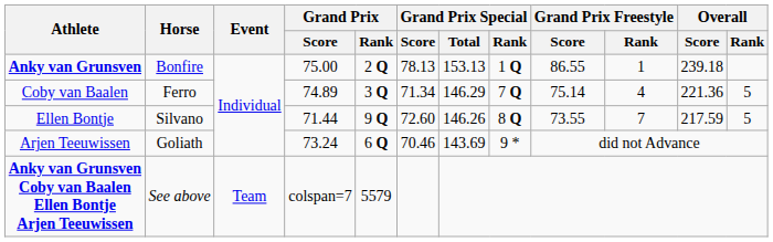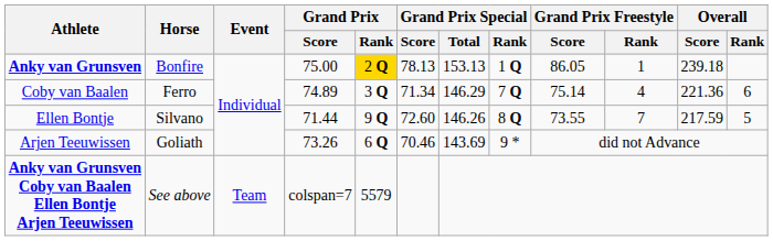Anky van Grunsven | Grand Prix / Rank: no background -> gold background
Anky van Grunsven | Grand Prix Freestyle / Score: 86.55 -> 86.05
Coby van Baalen | Overall / Rank: 5 -> 6
Arjen Teeuwissen | Grand Prix / Score: 73.24 -> 73.26
